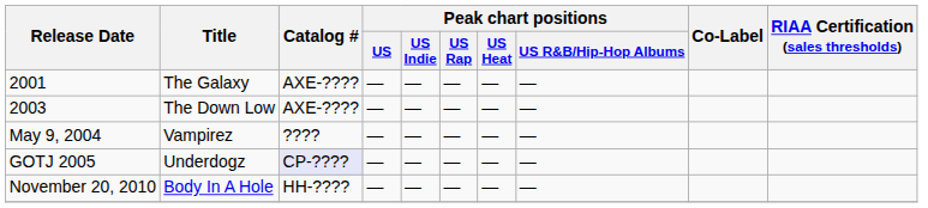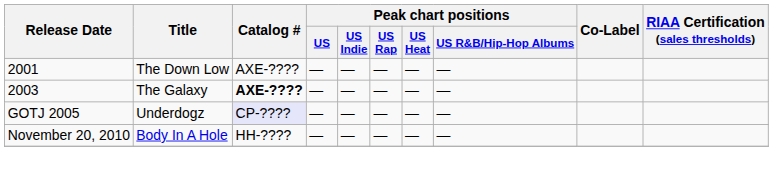2001 | Title: The Galaxy -> The Down Low
2003 | Title: The Down Low -> The Galaxy
2003 | Catalog #: normal -> bold
- row: May 9, 2004 | Vampirez | ???? | — | — | — | — | —
